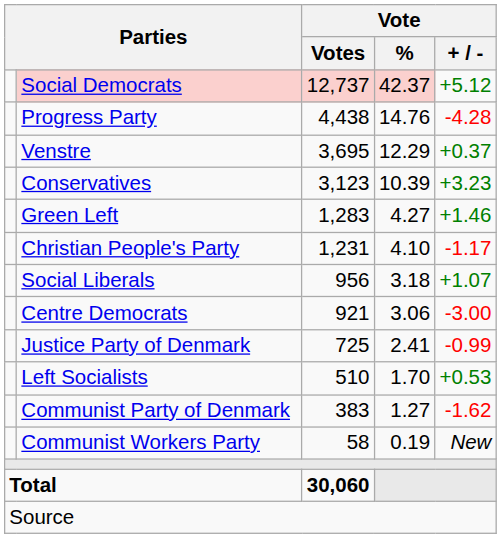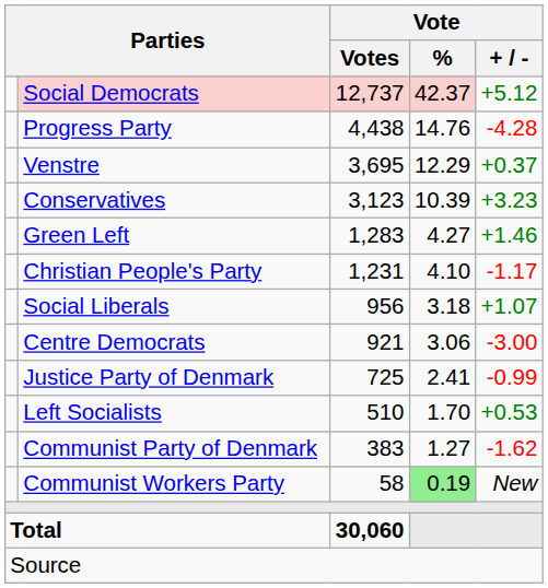Communist Workers Party | Vote / %: no background -> lightgreen background
